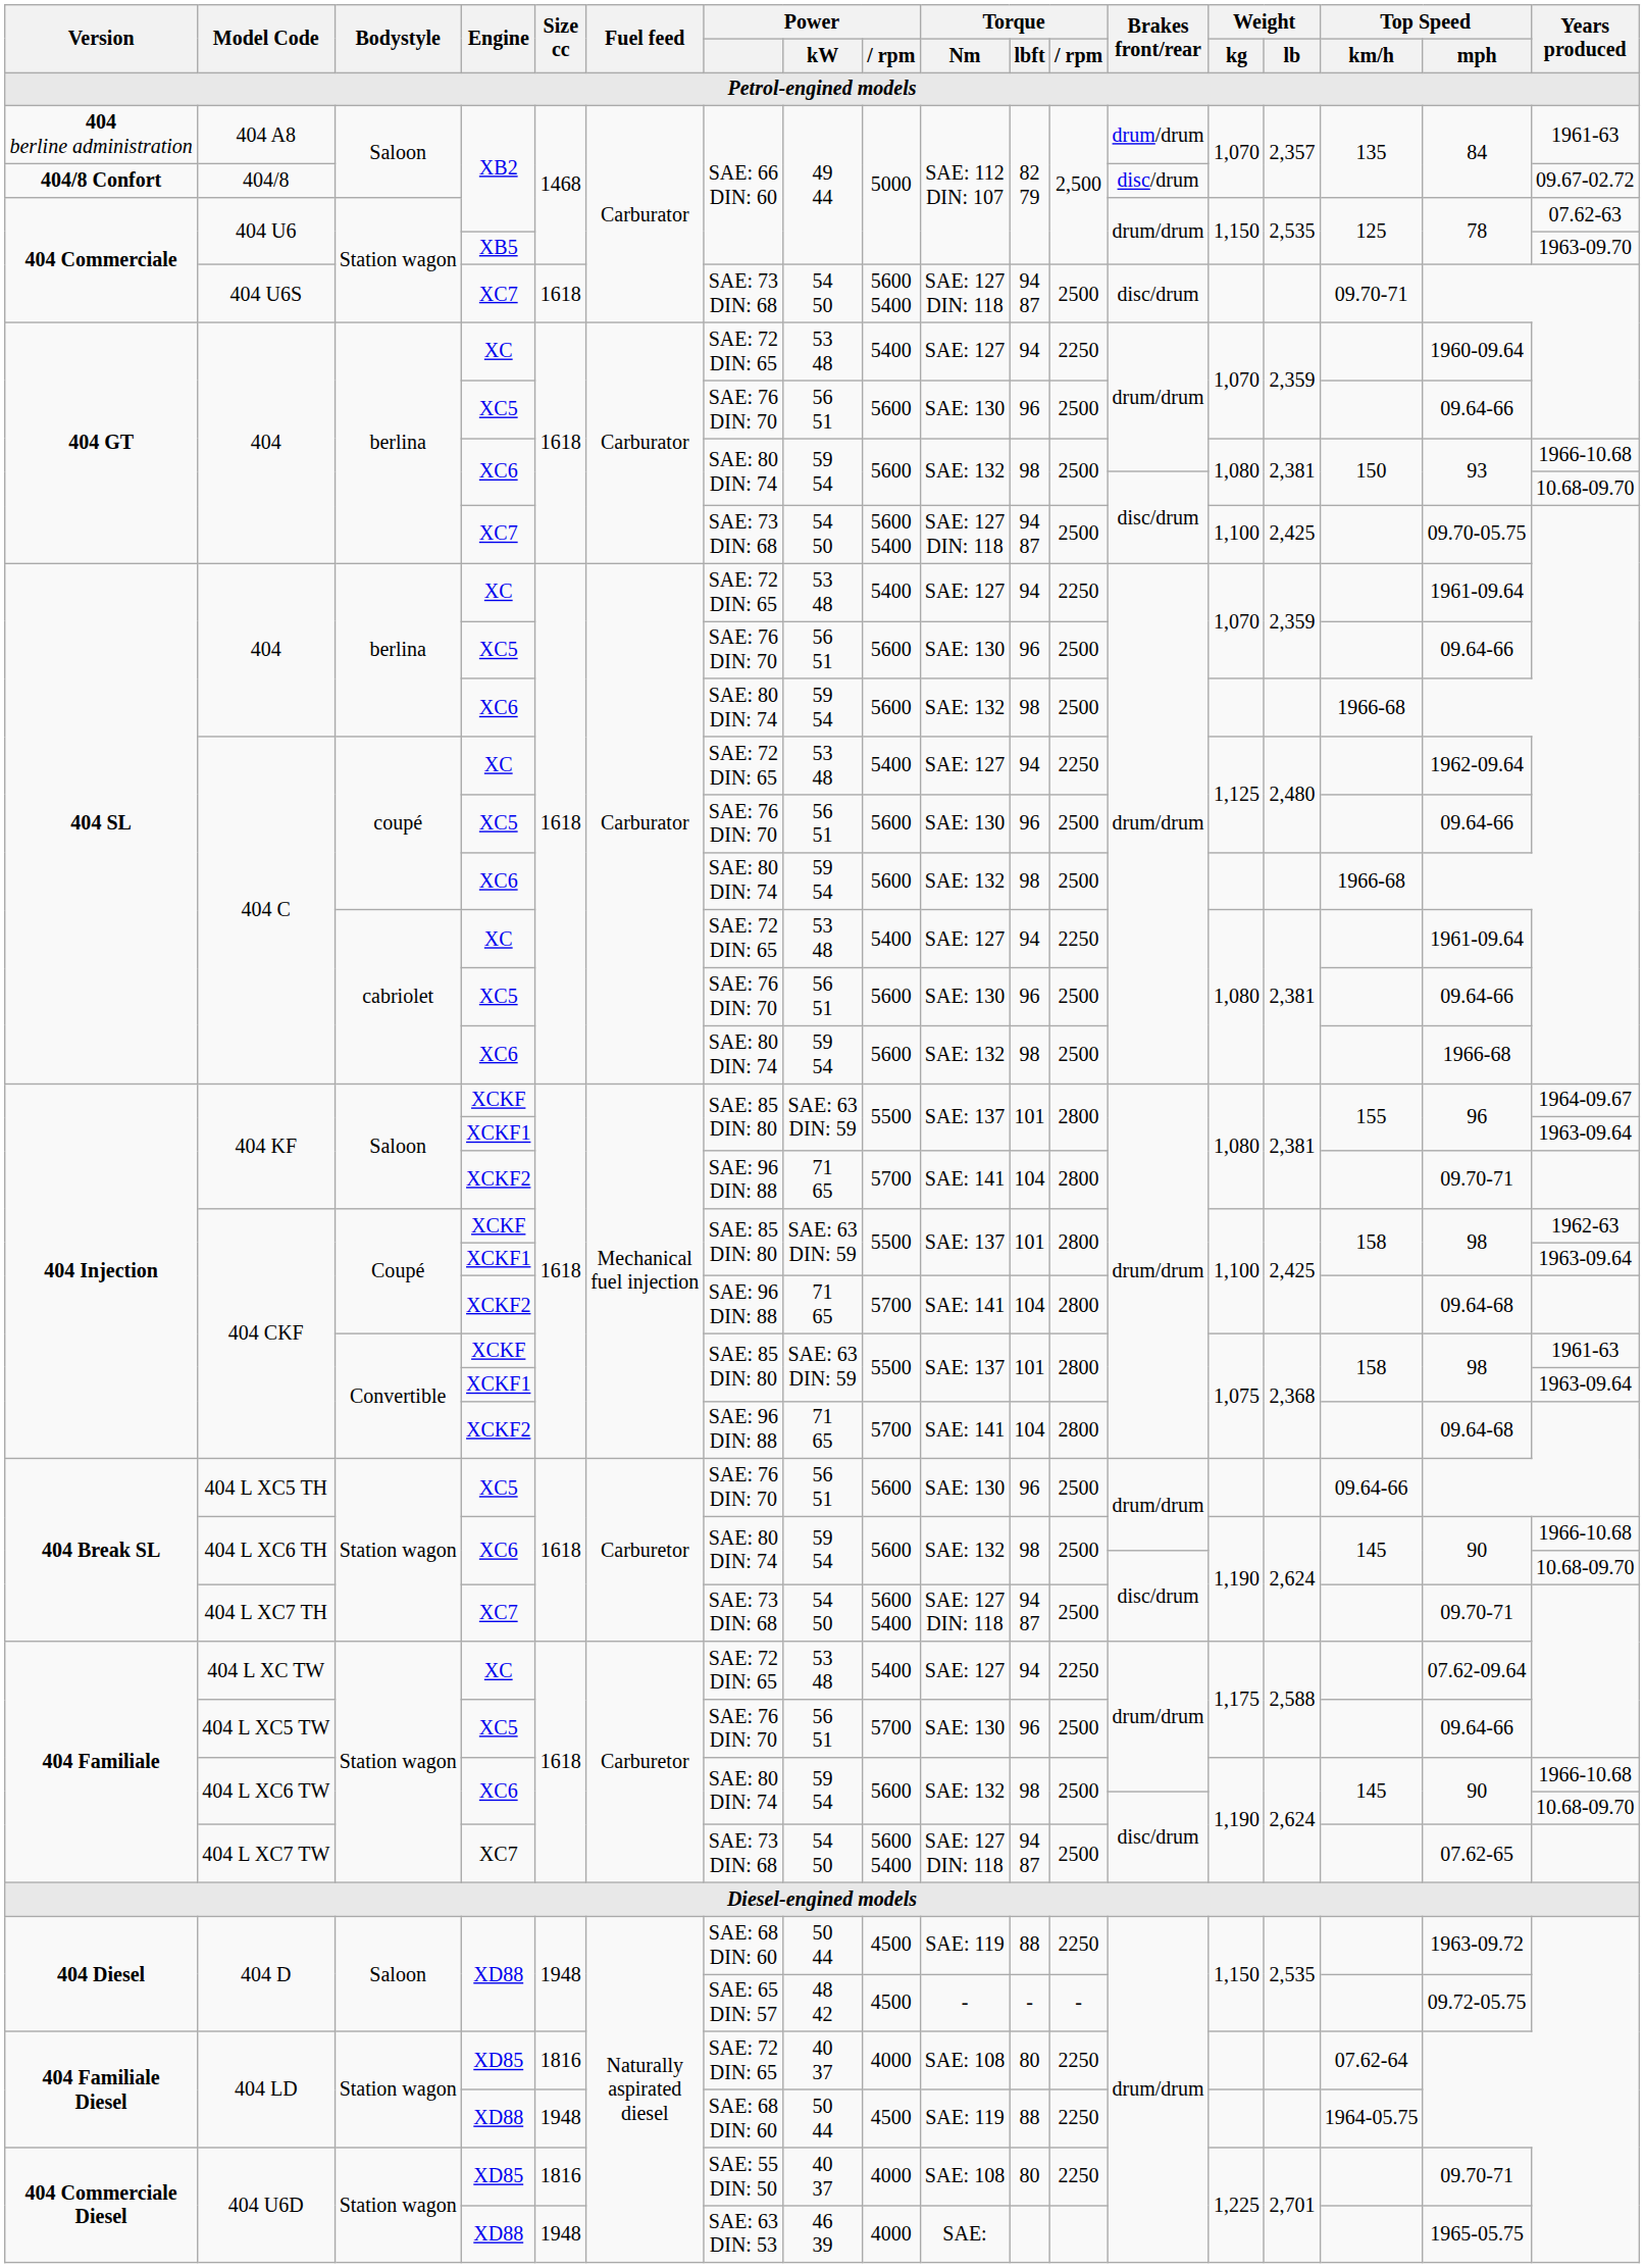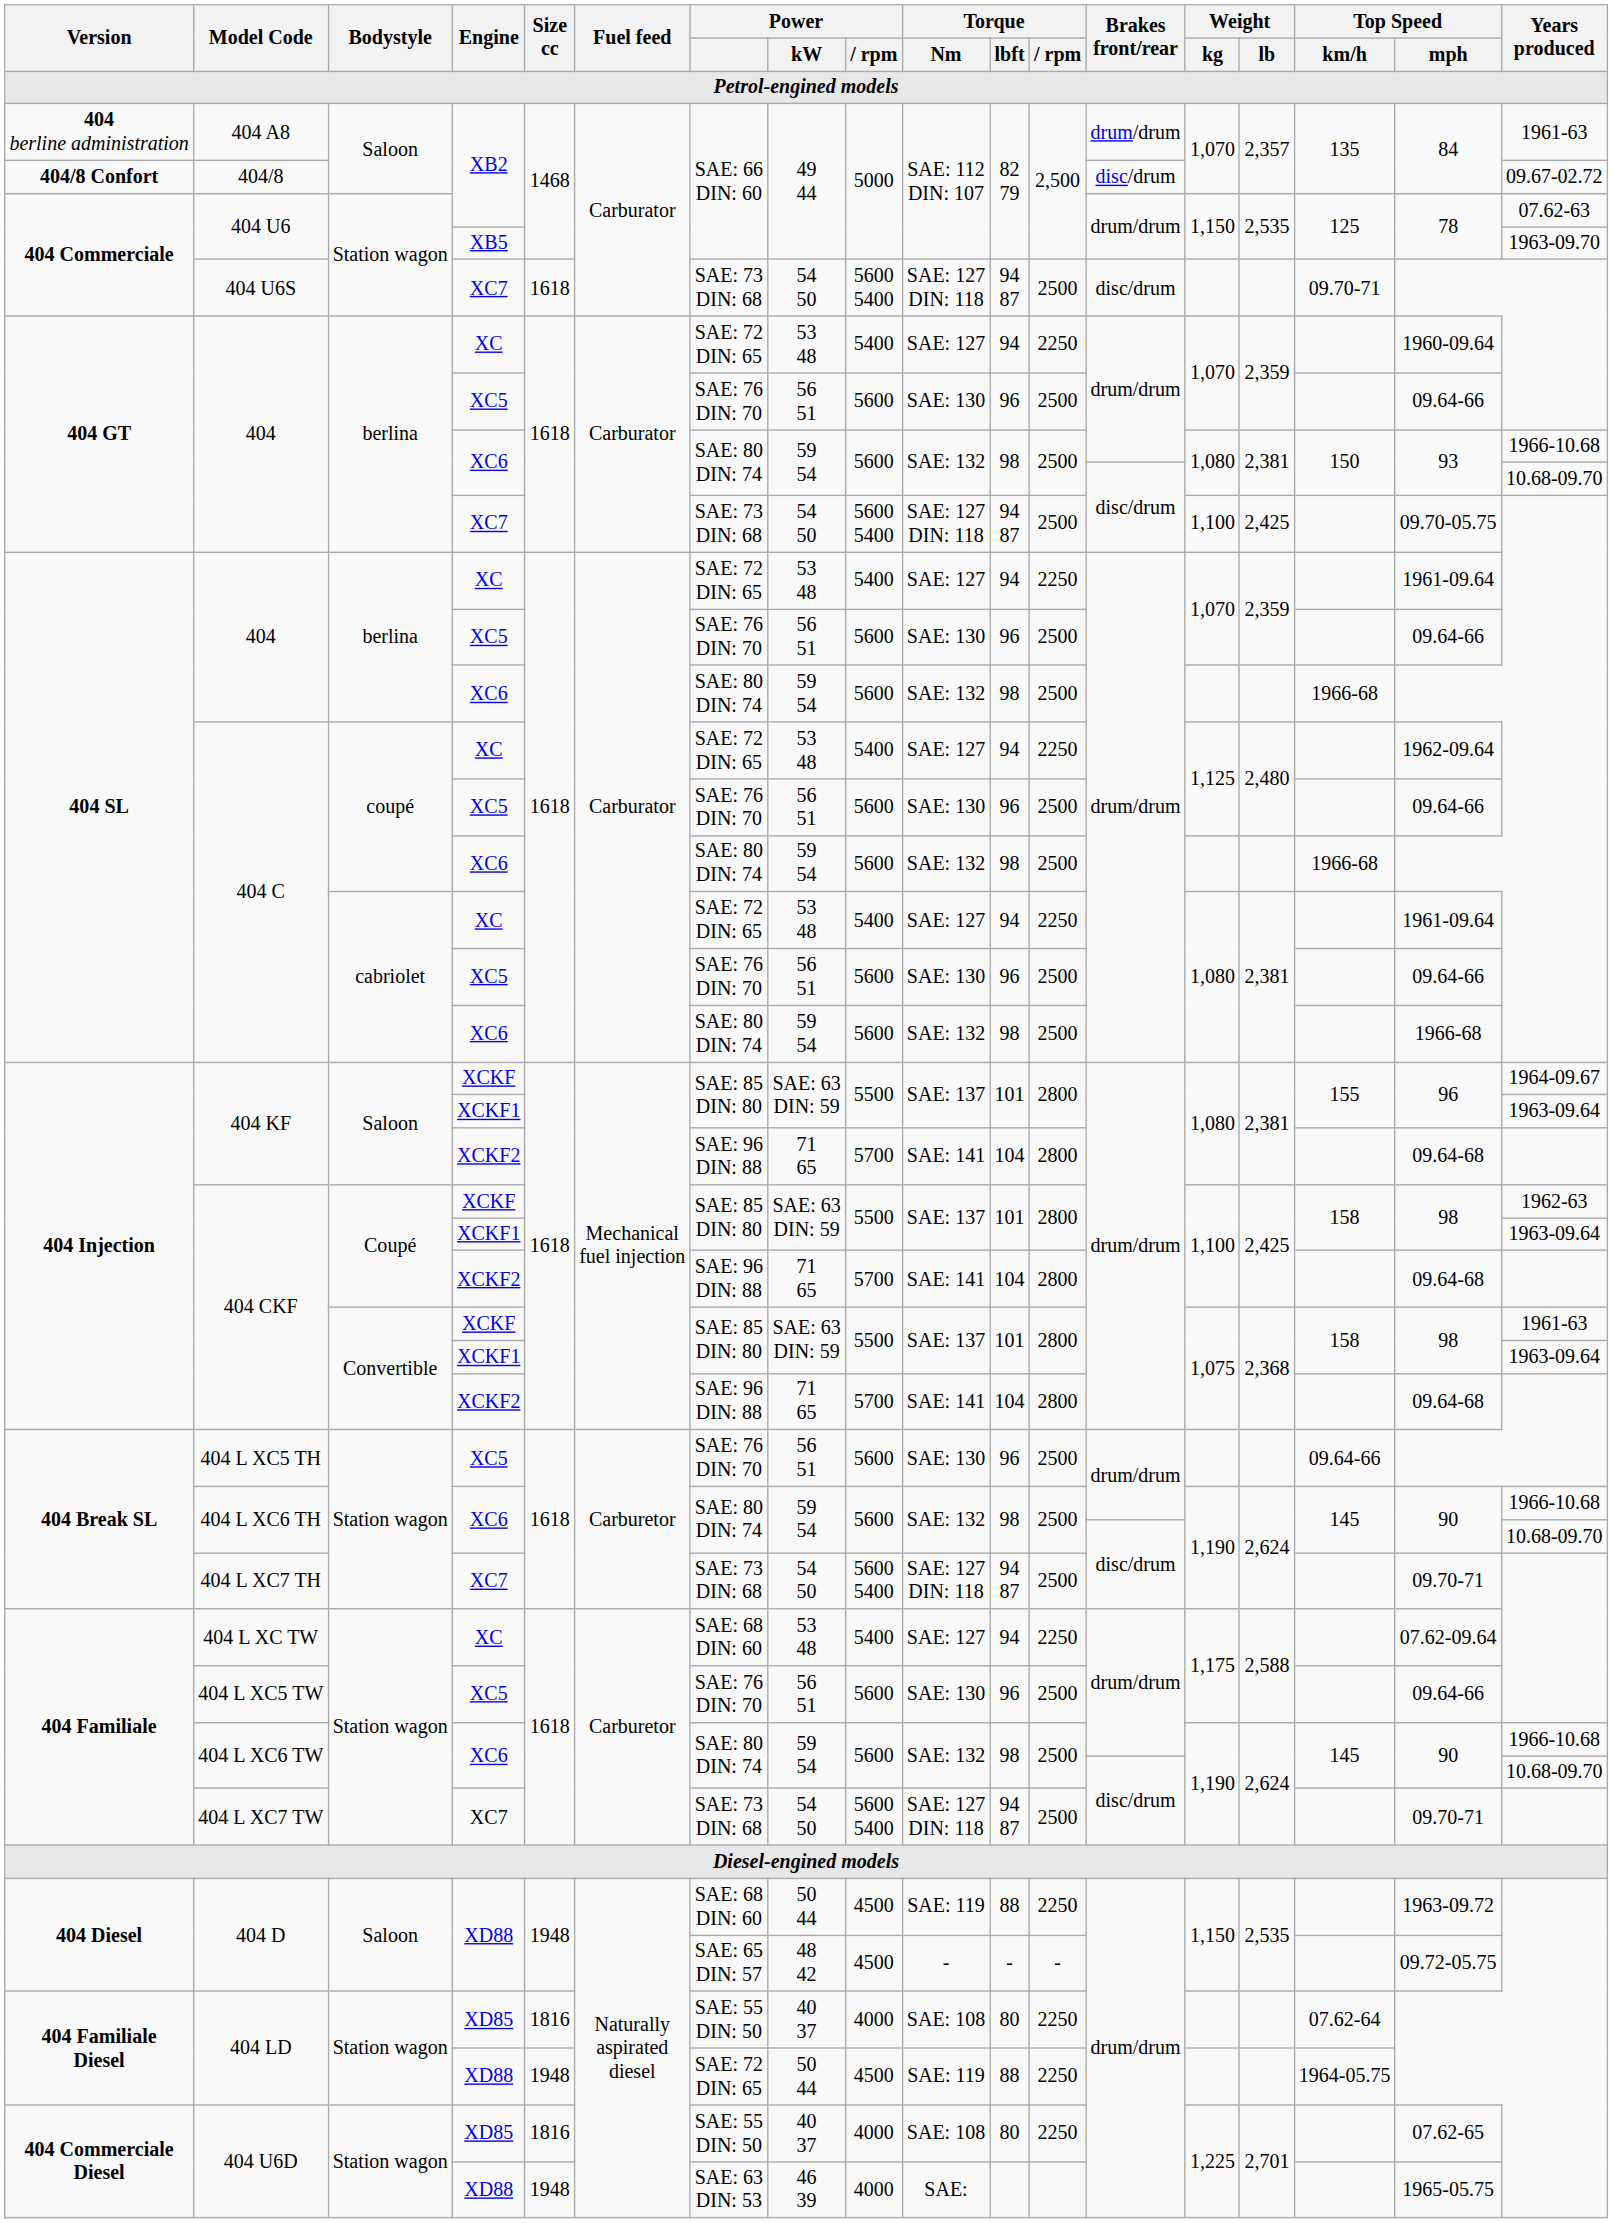404 KF / XCKF2 | Top Speed / mph: 09.70-71 -> 09.64-68
404 L XC TW | Power: SAE: 72 DIN: 65 -> SAE: 68 DIN: 60
404 L XC5 TW | Power / rpm: 5700 -> 5600
404 L XC7 TW | Top Speed / mph: 07.62-65 -> 09.70-71
404 LD / XD85 | Power: SAE: 72 DIN: 65 -> SAE: 55 DIN: 50
404 LD / XD88 | Power: SAE: 68 DIN: 60 -> SAE: 72 DIN: 65
404 U6D / XD85 | Top Speed / mph: 09.70-71 -> 07.62-65
